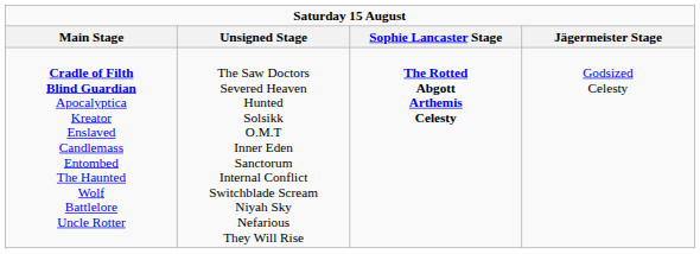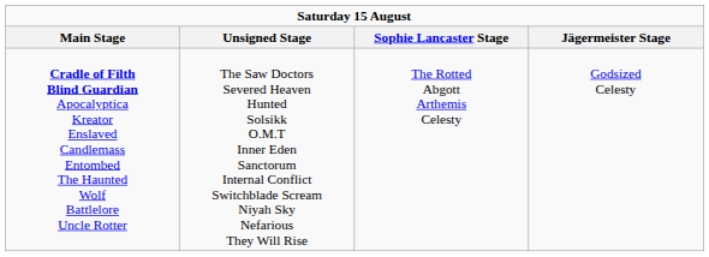row 3 | Sophie Lancaster Stage: bold -> normal
